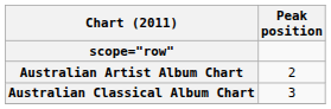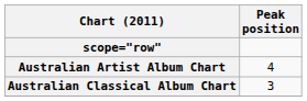Australian Artist Album Chart | Peak position: 2 -> 4
